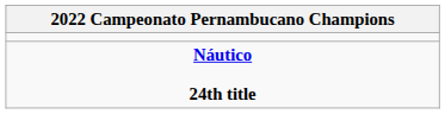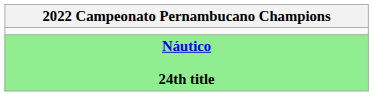row 3 | column 1: no background -> lightgreen background
